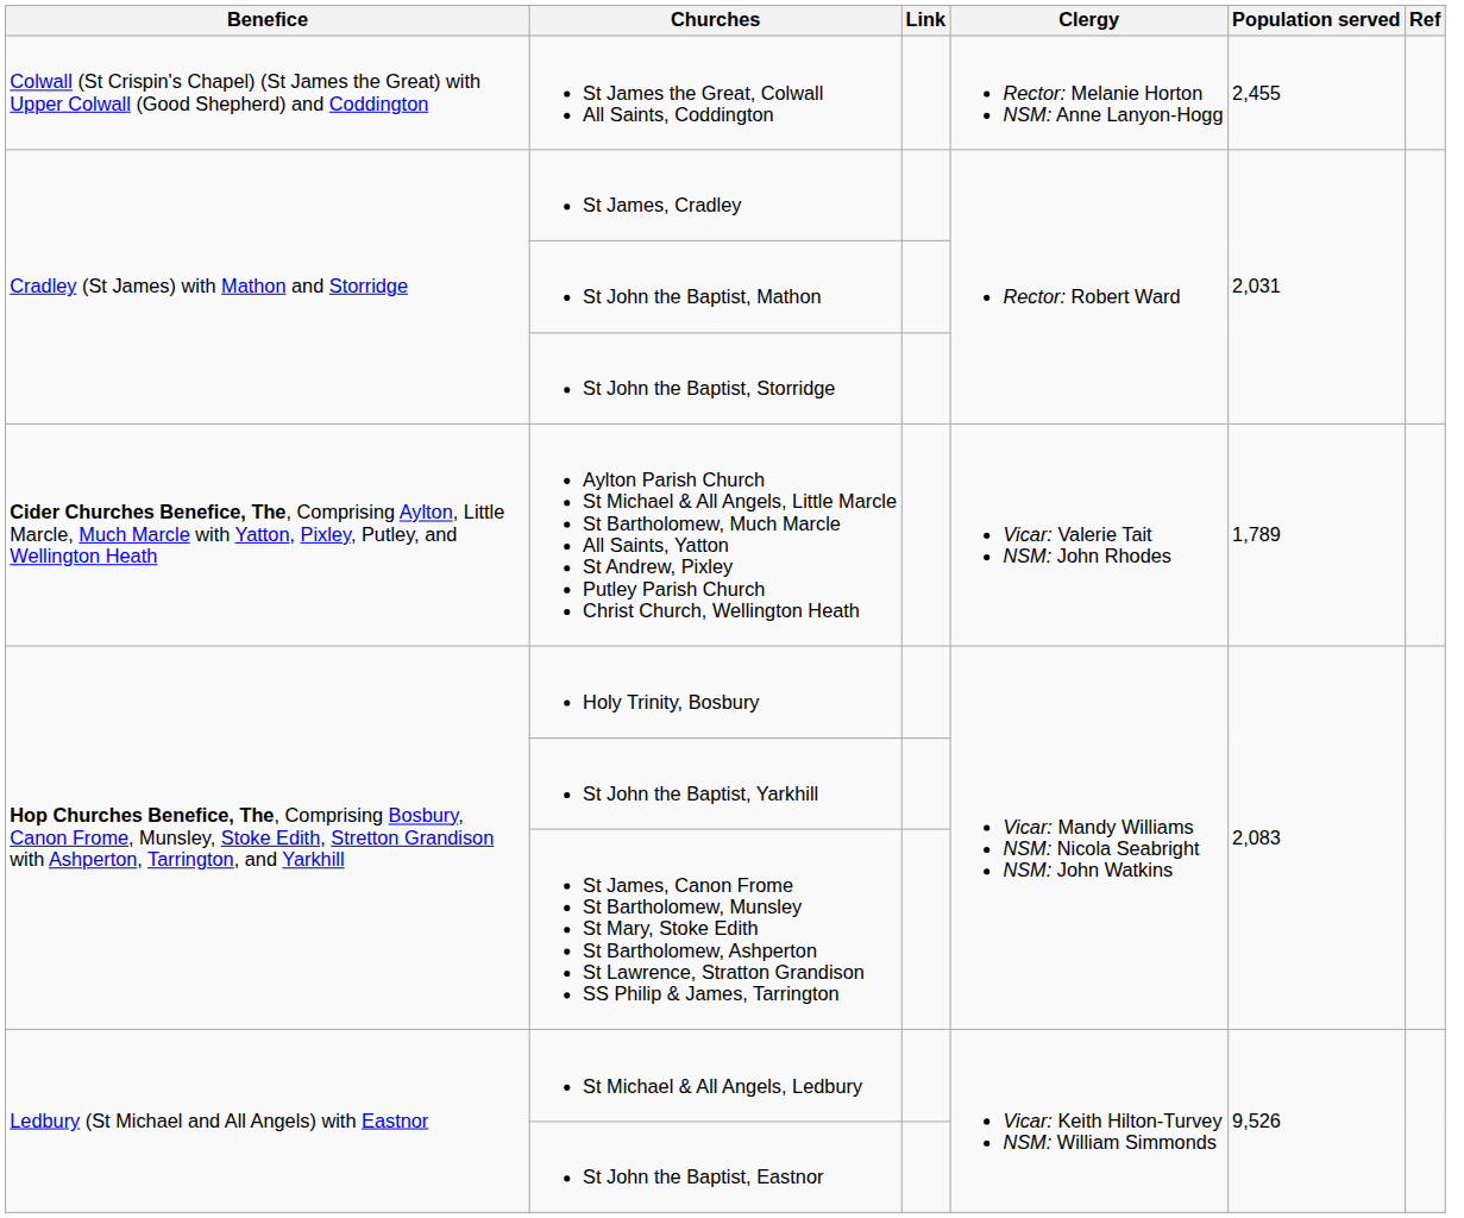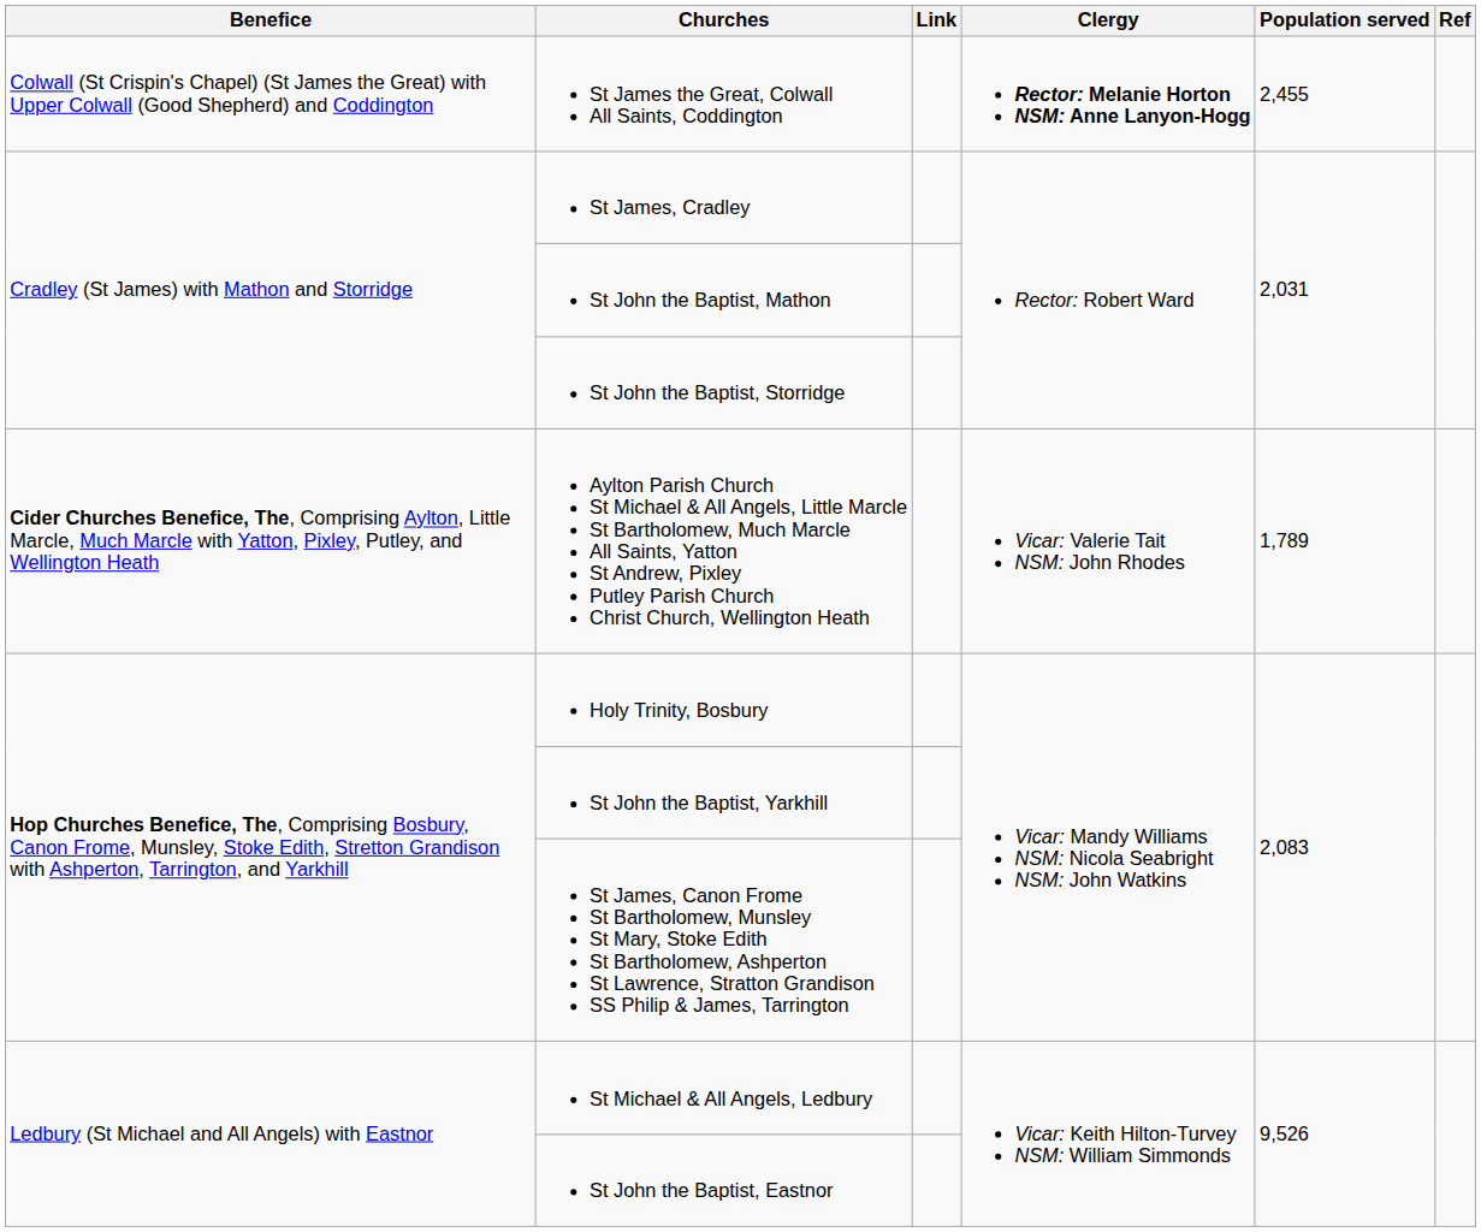St James the Great, Colwall All Saints, Coddington | Clergy: normal -> bold
